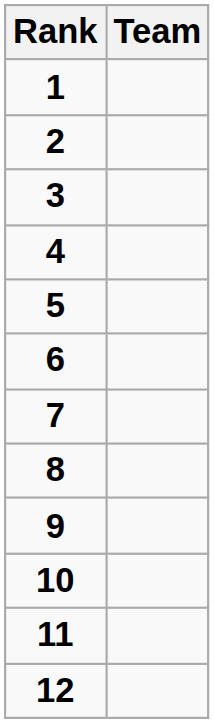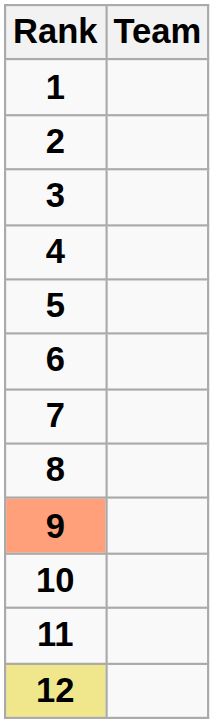9 | Rank: no background -> lightsalmon background
12 | Rank: no background -> khaki background
